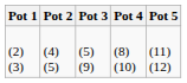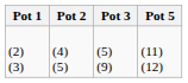- column: Pot 4 | (8) (10)
